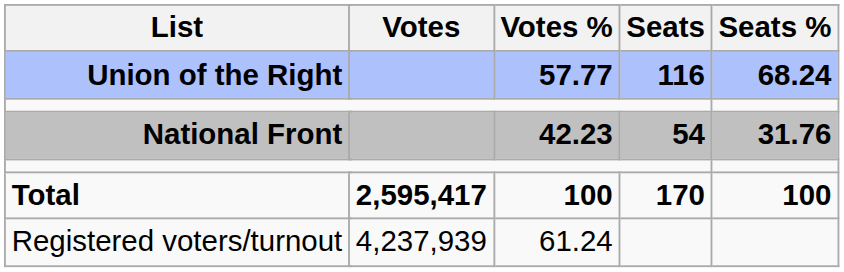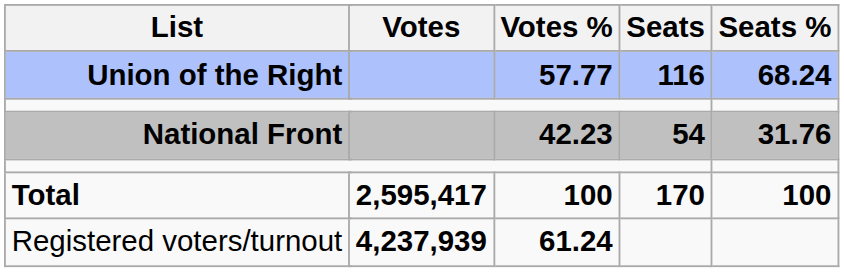Registered voters/turnout | Votes: normal -> bold
Registered voters/turnout | Votes %: normal -> bold
